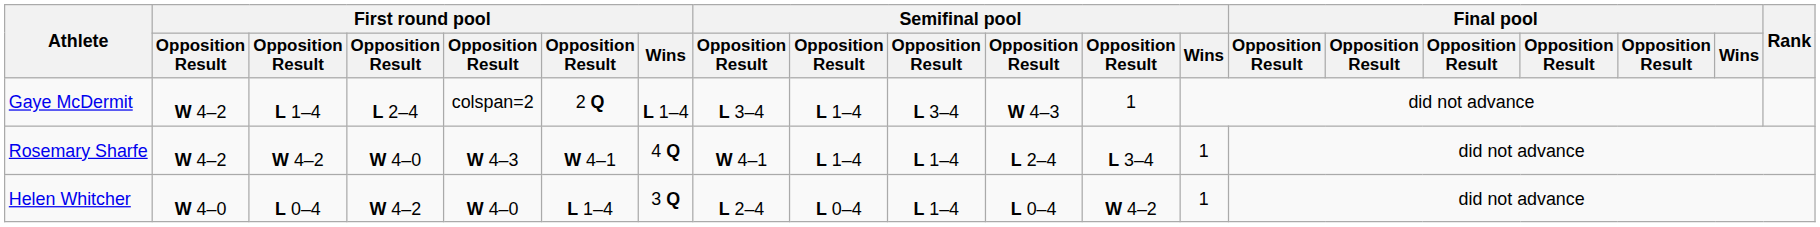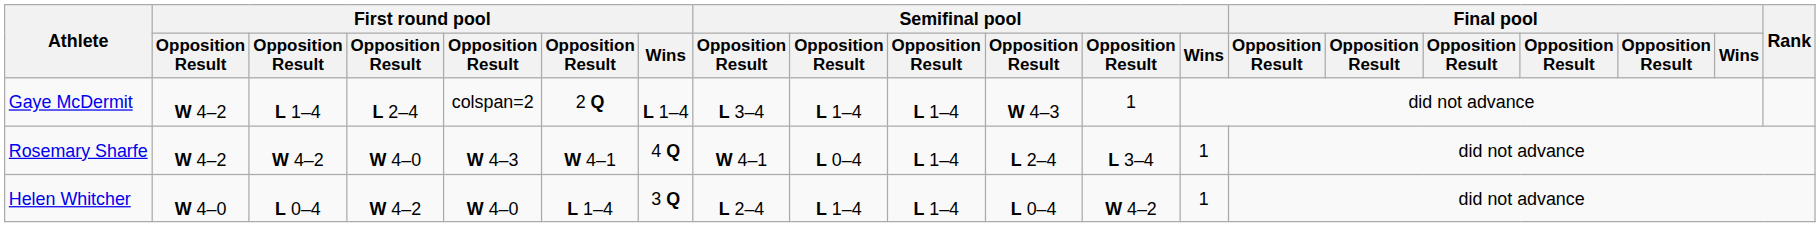Gaye McDermit | column 10: L 3–4 -> L 1–4
Rosemary Sharfe | column 9: L 1–4 -> L 0–4
Helen Whitcher | column 9: L 0–4 -> L 1–4
